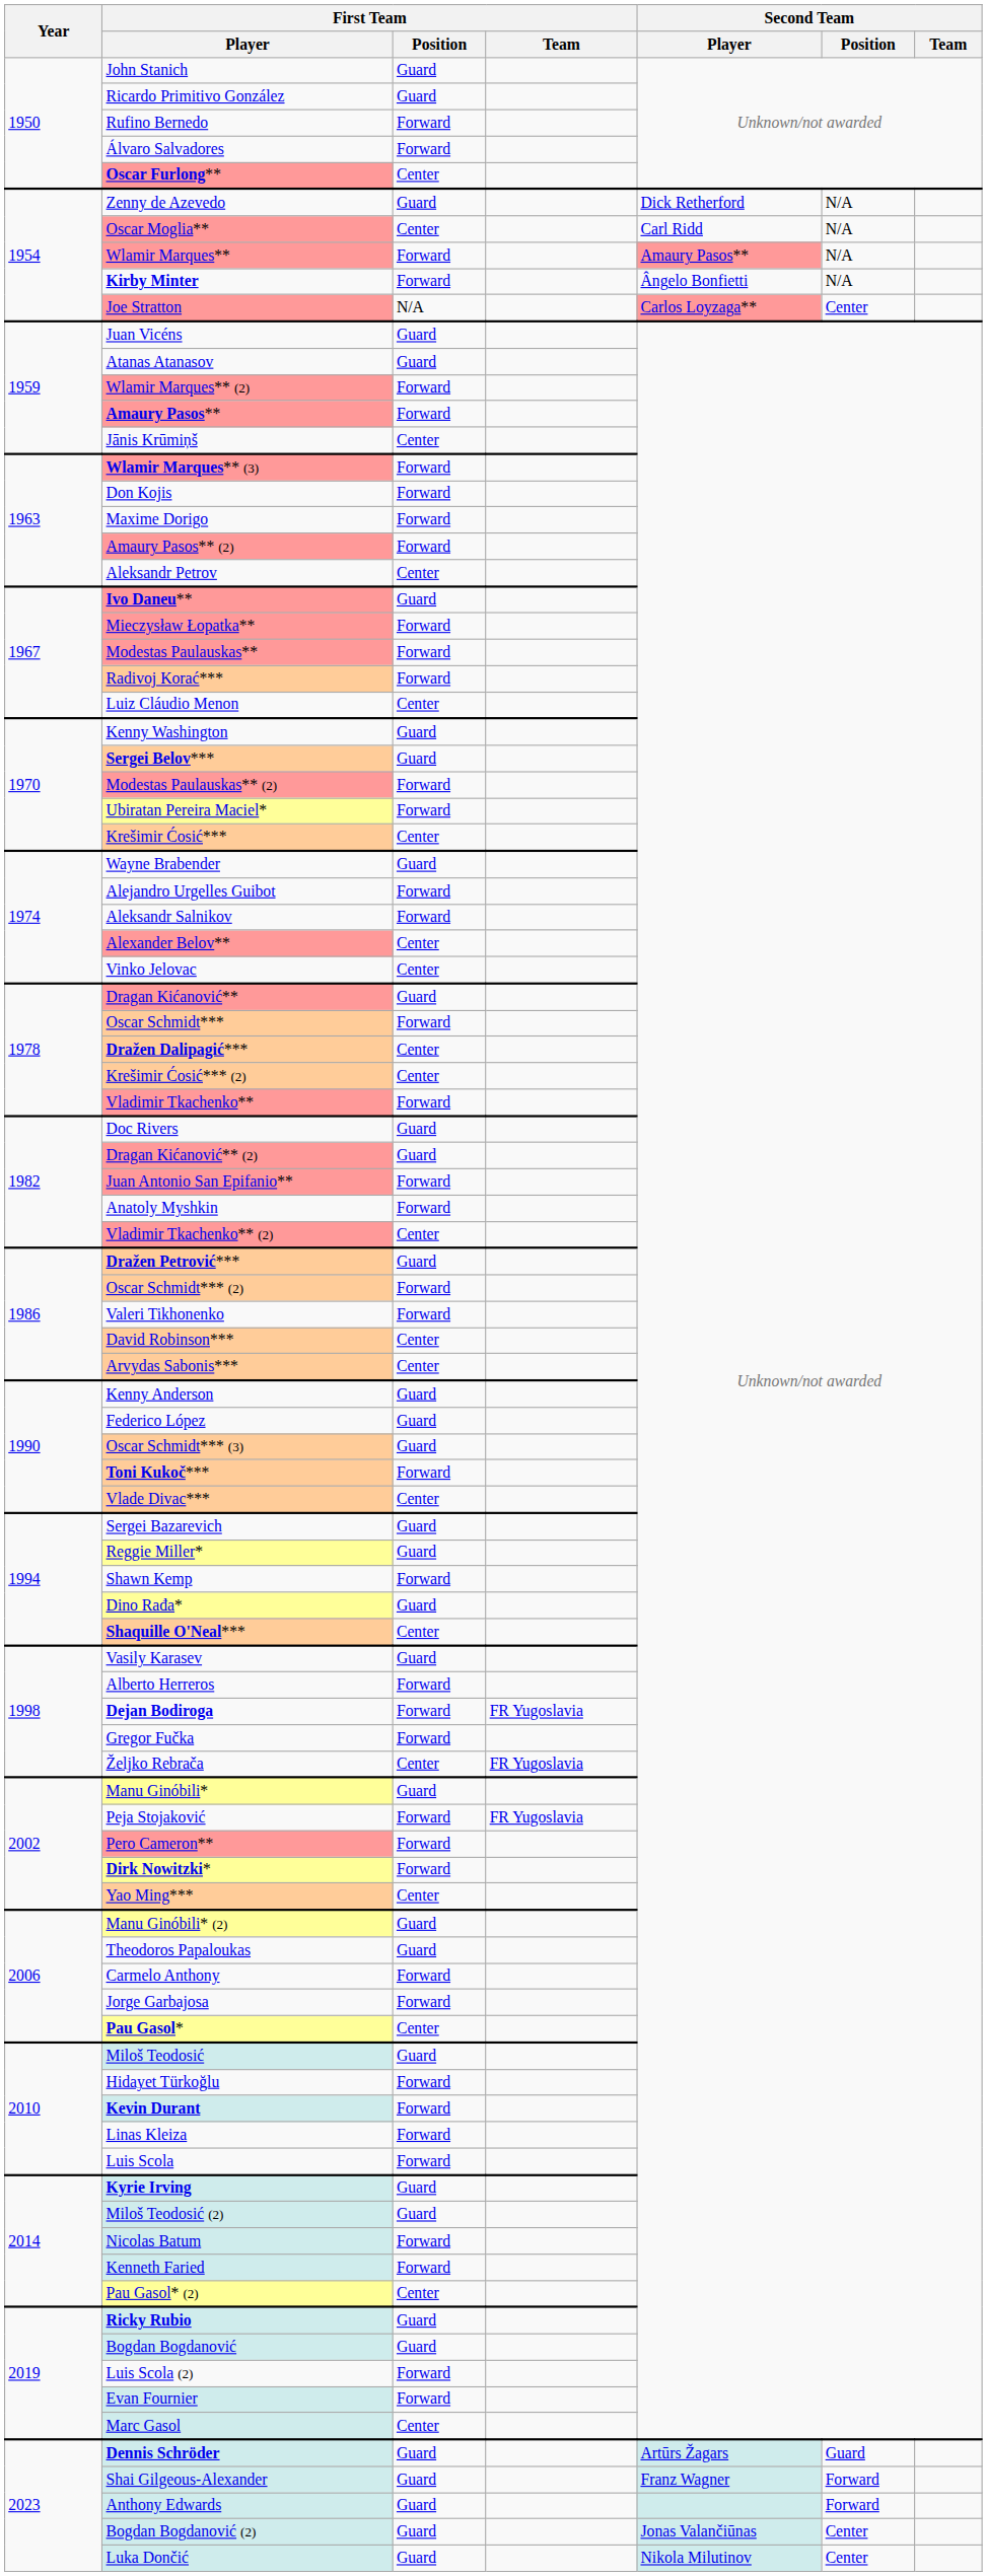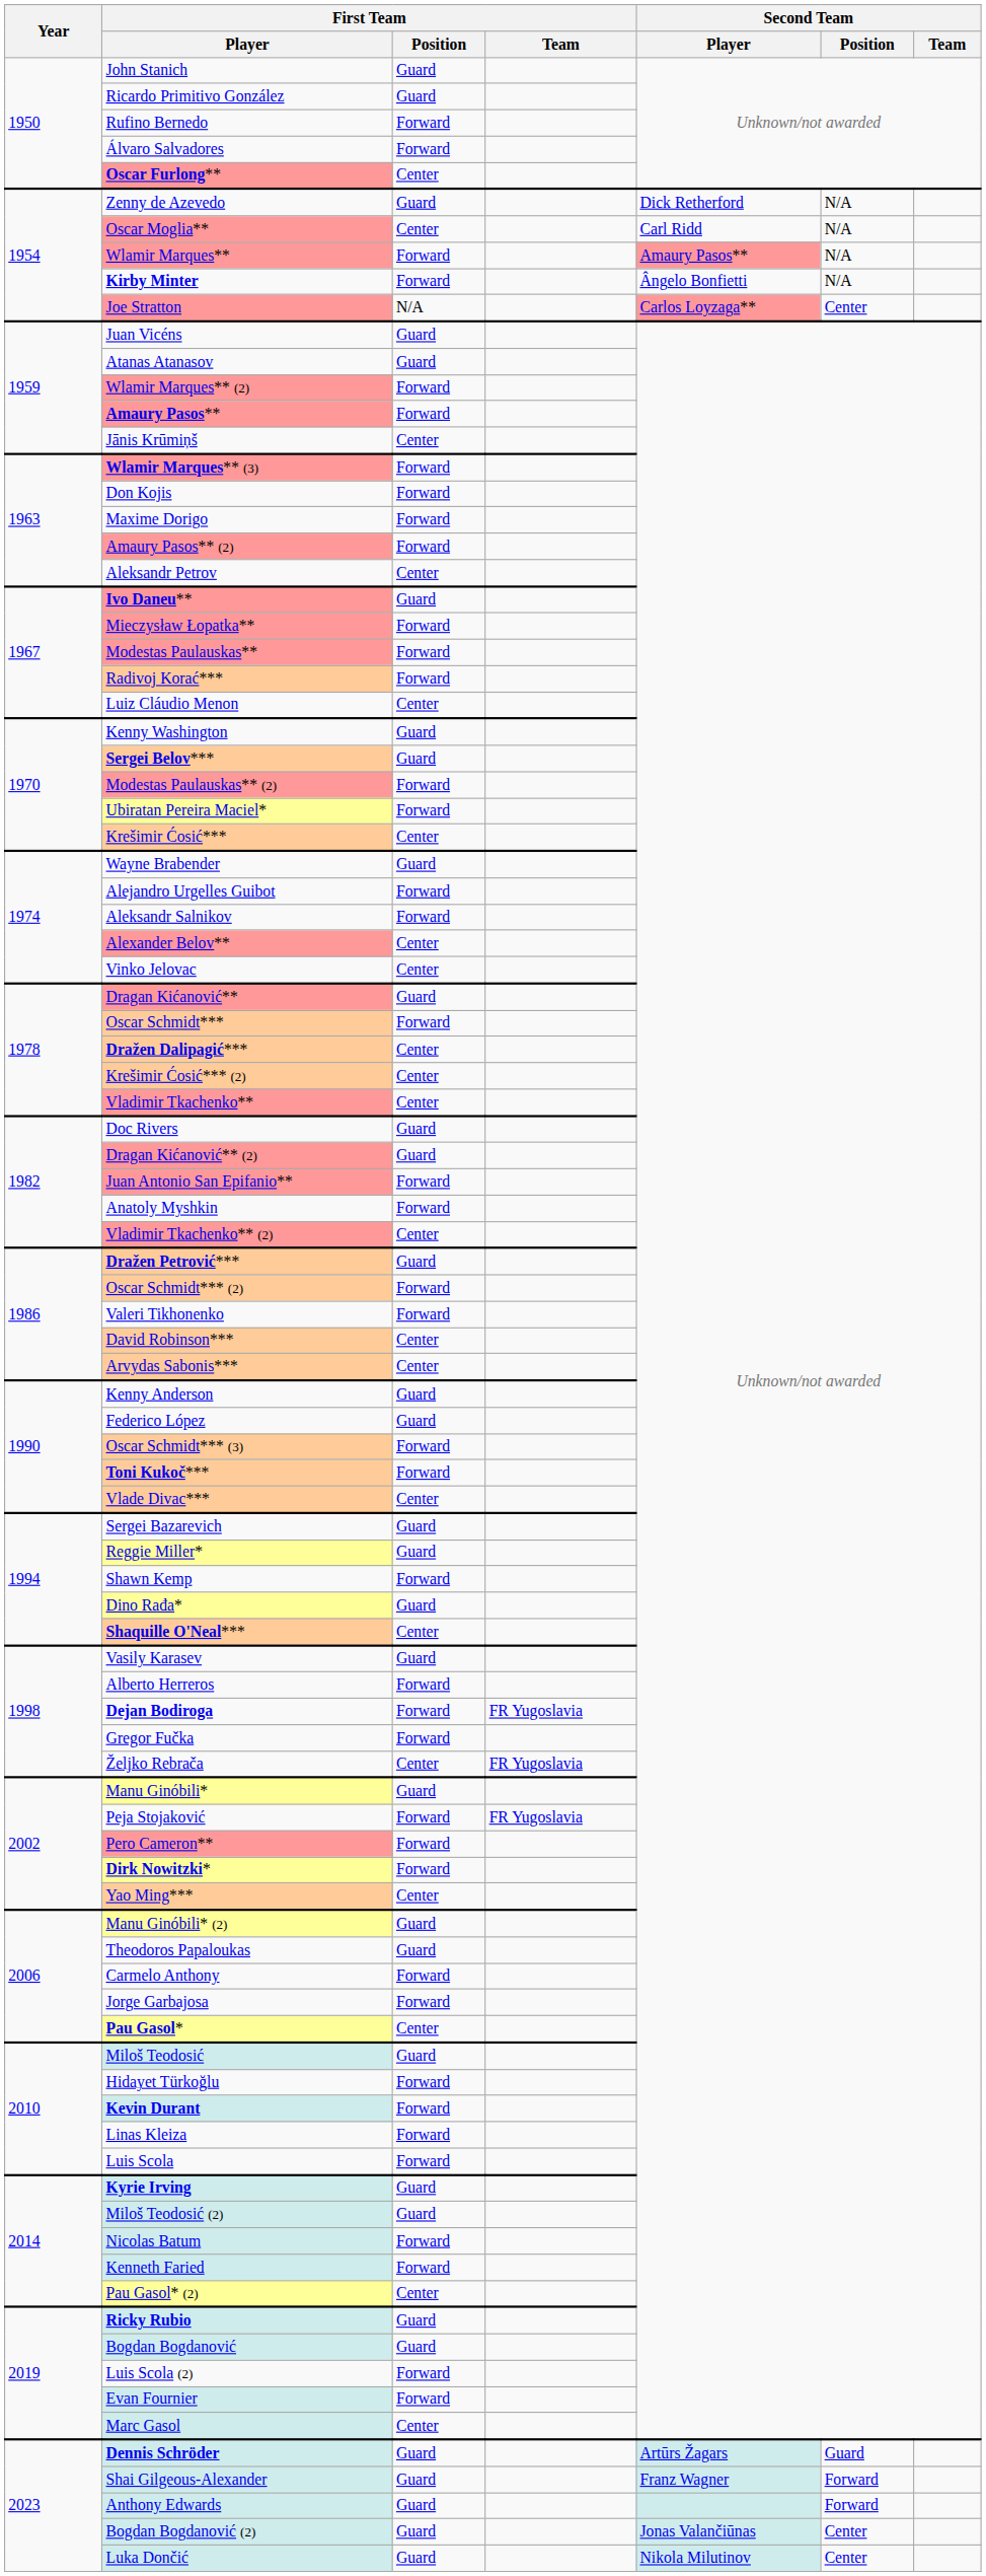Vladimir Tkachenko** | First Team / Position: Forward -> Center
Oscar Schmidt*** (3) | First Team / Position: Guard -> Forward
